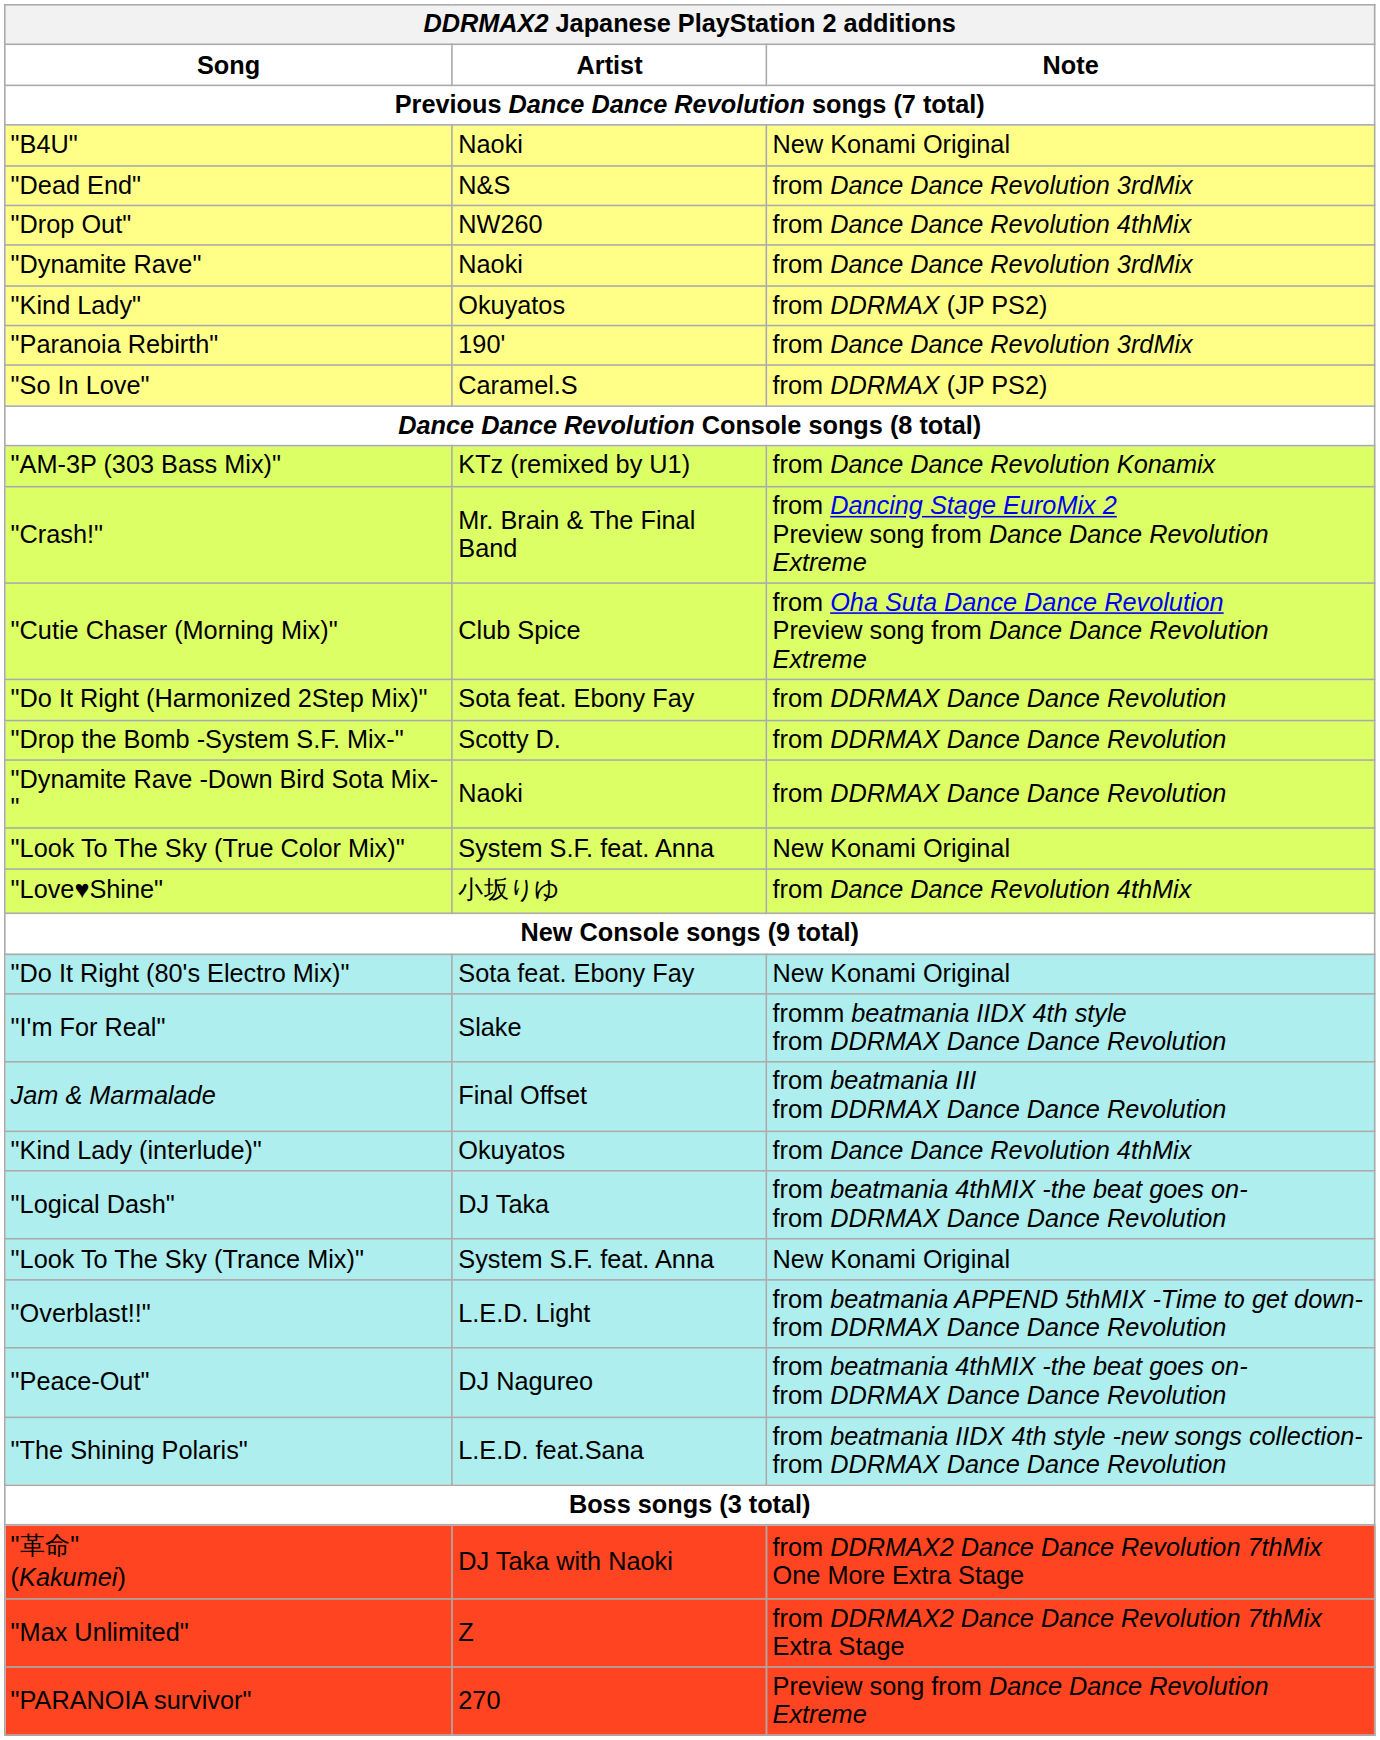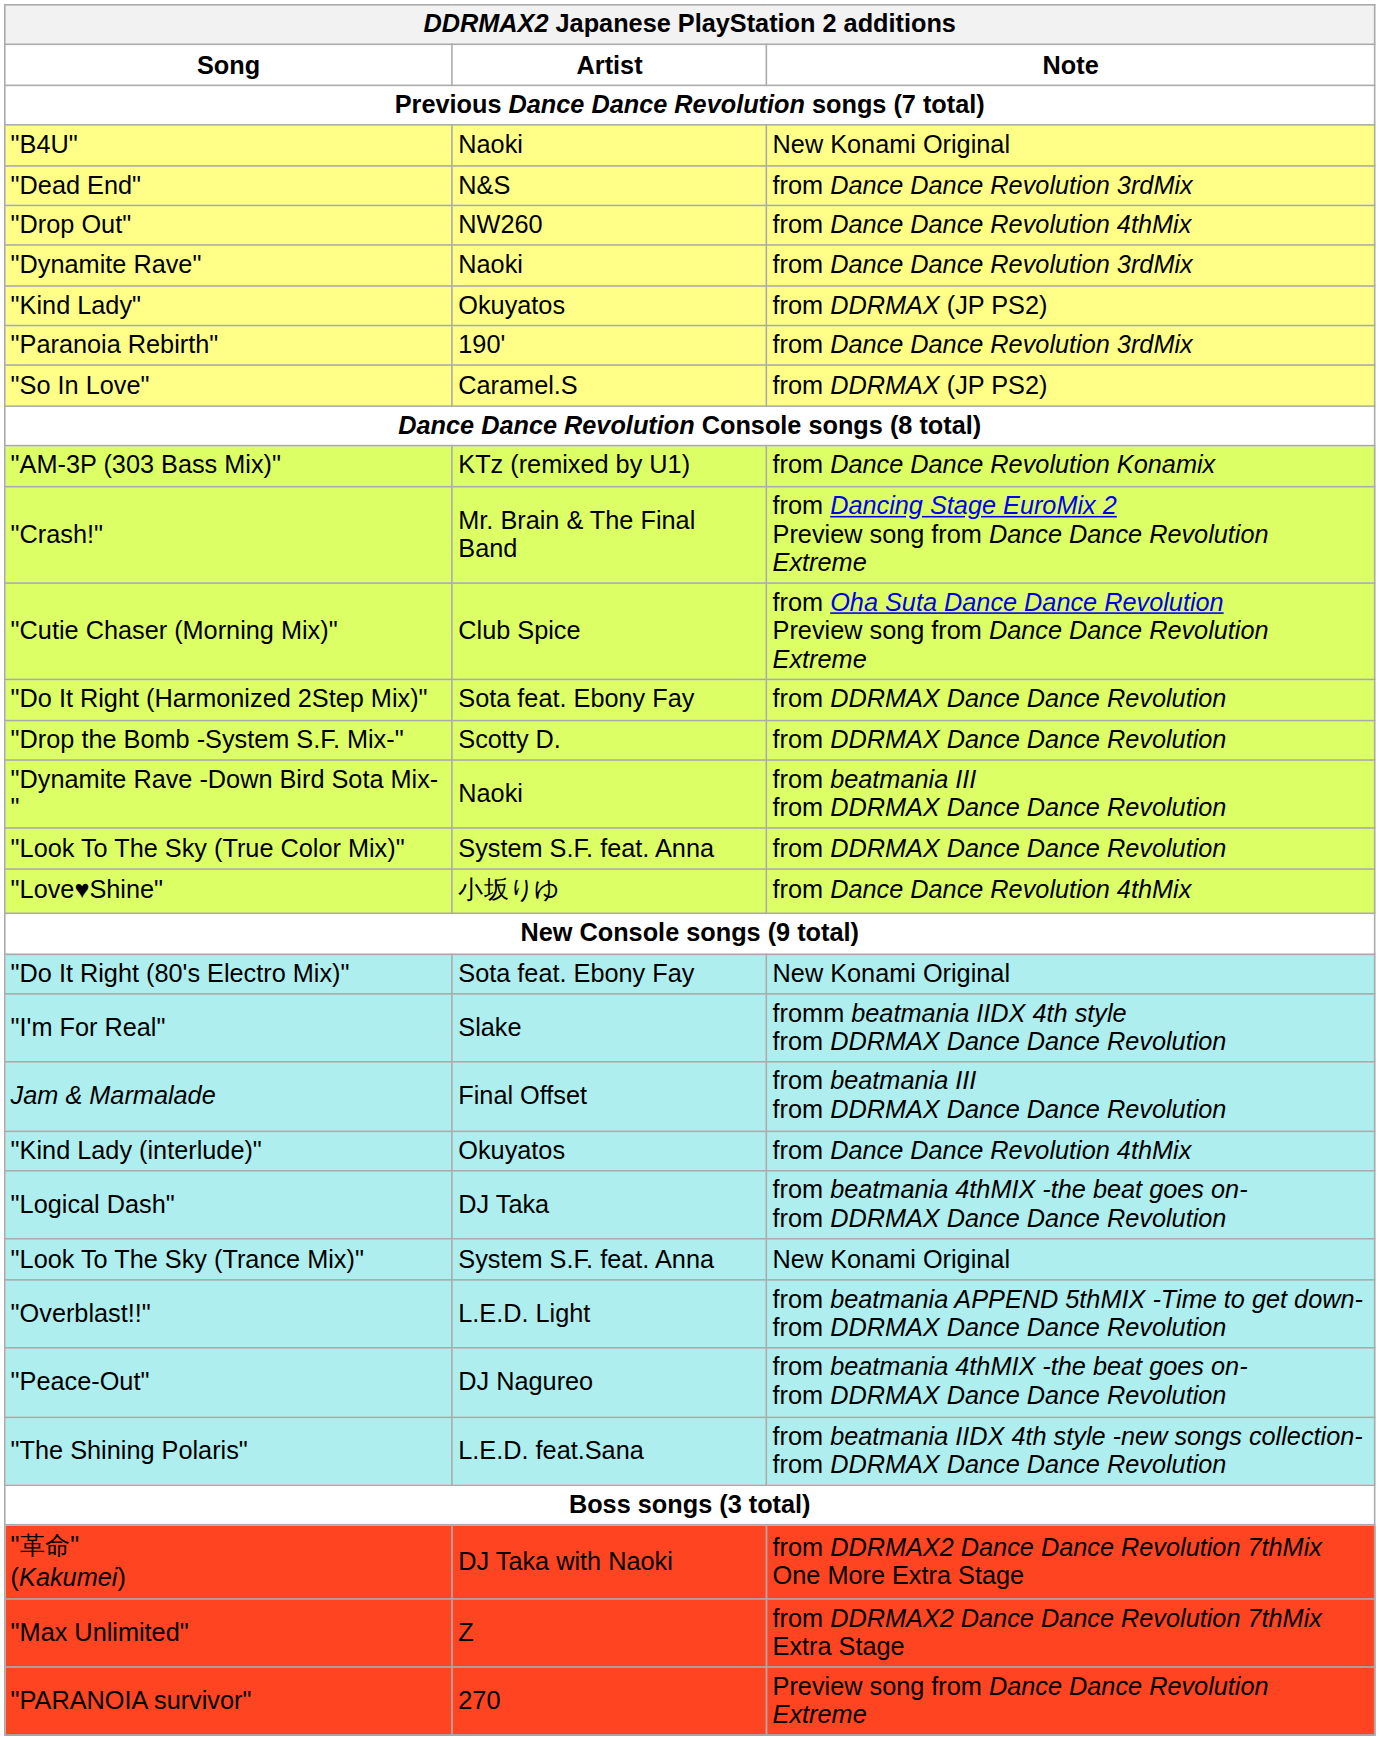"Dynamite Rave -Down Bird Sota Mix-" | Note / Previous Dance Dance Revolution songs (7 total): from DDRMAX Dance Dance Revolution -> from beatmania III from DDRMAX Dance Dance Revolution
"Look To The Sky (True Color Mix)" | Note / Previous Dance Dance Revolution songs (7 total): New Konami Original -> from DDRMAX Dance Dance Revolution
